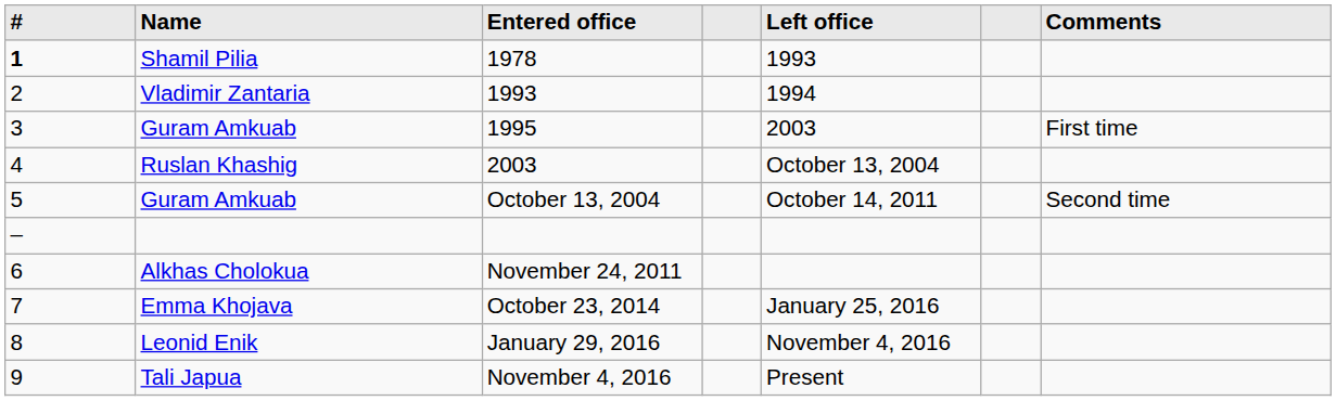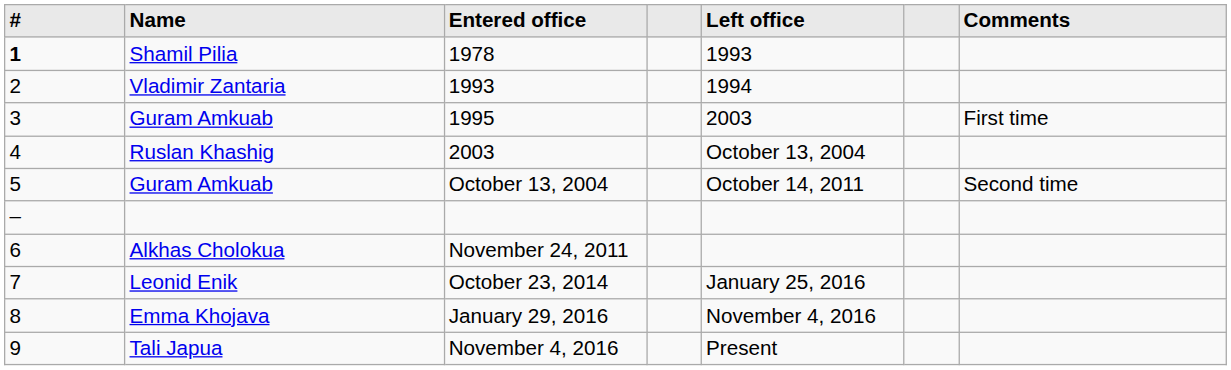October 23, 2014 | column 2: Emma Khojava -> Leonid Enik
January 29, 2016 | column 2: Leonid Enik -> Emma Khojava
